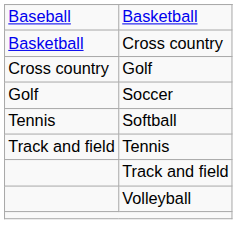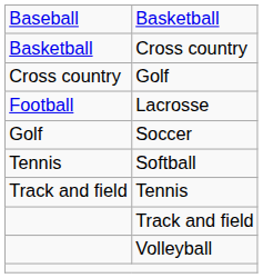+ row: Football | Lacrosse
